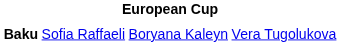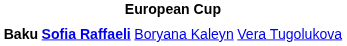Baku | column 2: normal -> bold
